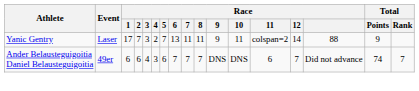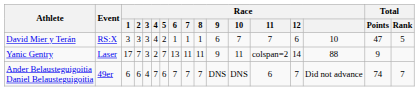+ row: David Mier y Terán | RS:X | 3 | 3 | 3 | 4 | 2 | 1 | 1 | 1 | 6 | 7 | 7 | 6 | 10 | 47 | 5
Ander Belausteguigoitia Daniel Belausteguigoitia | Race / 4: 3 -> 7
